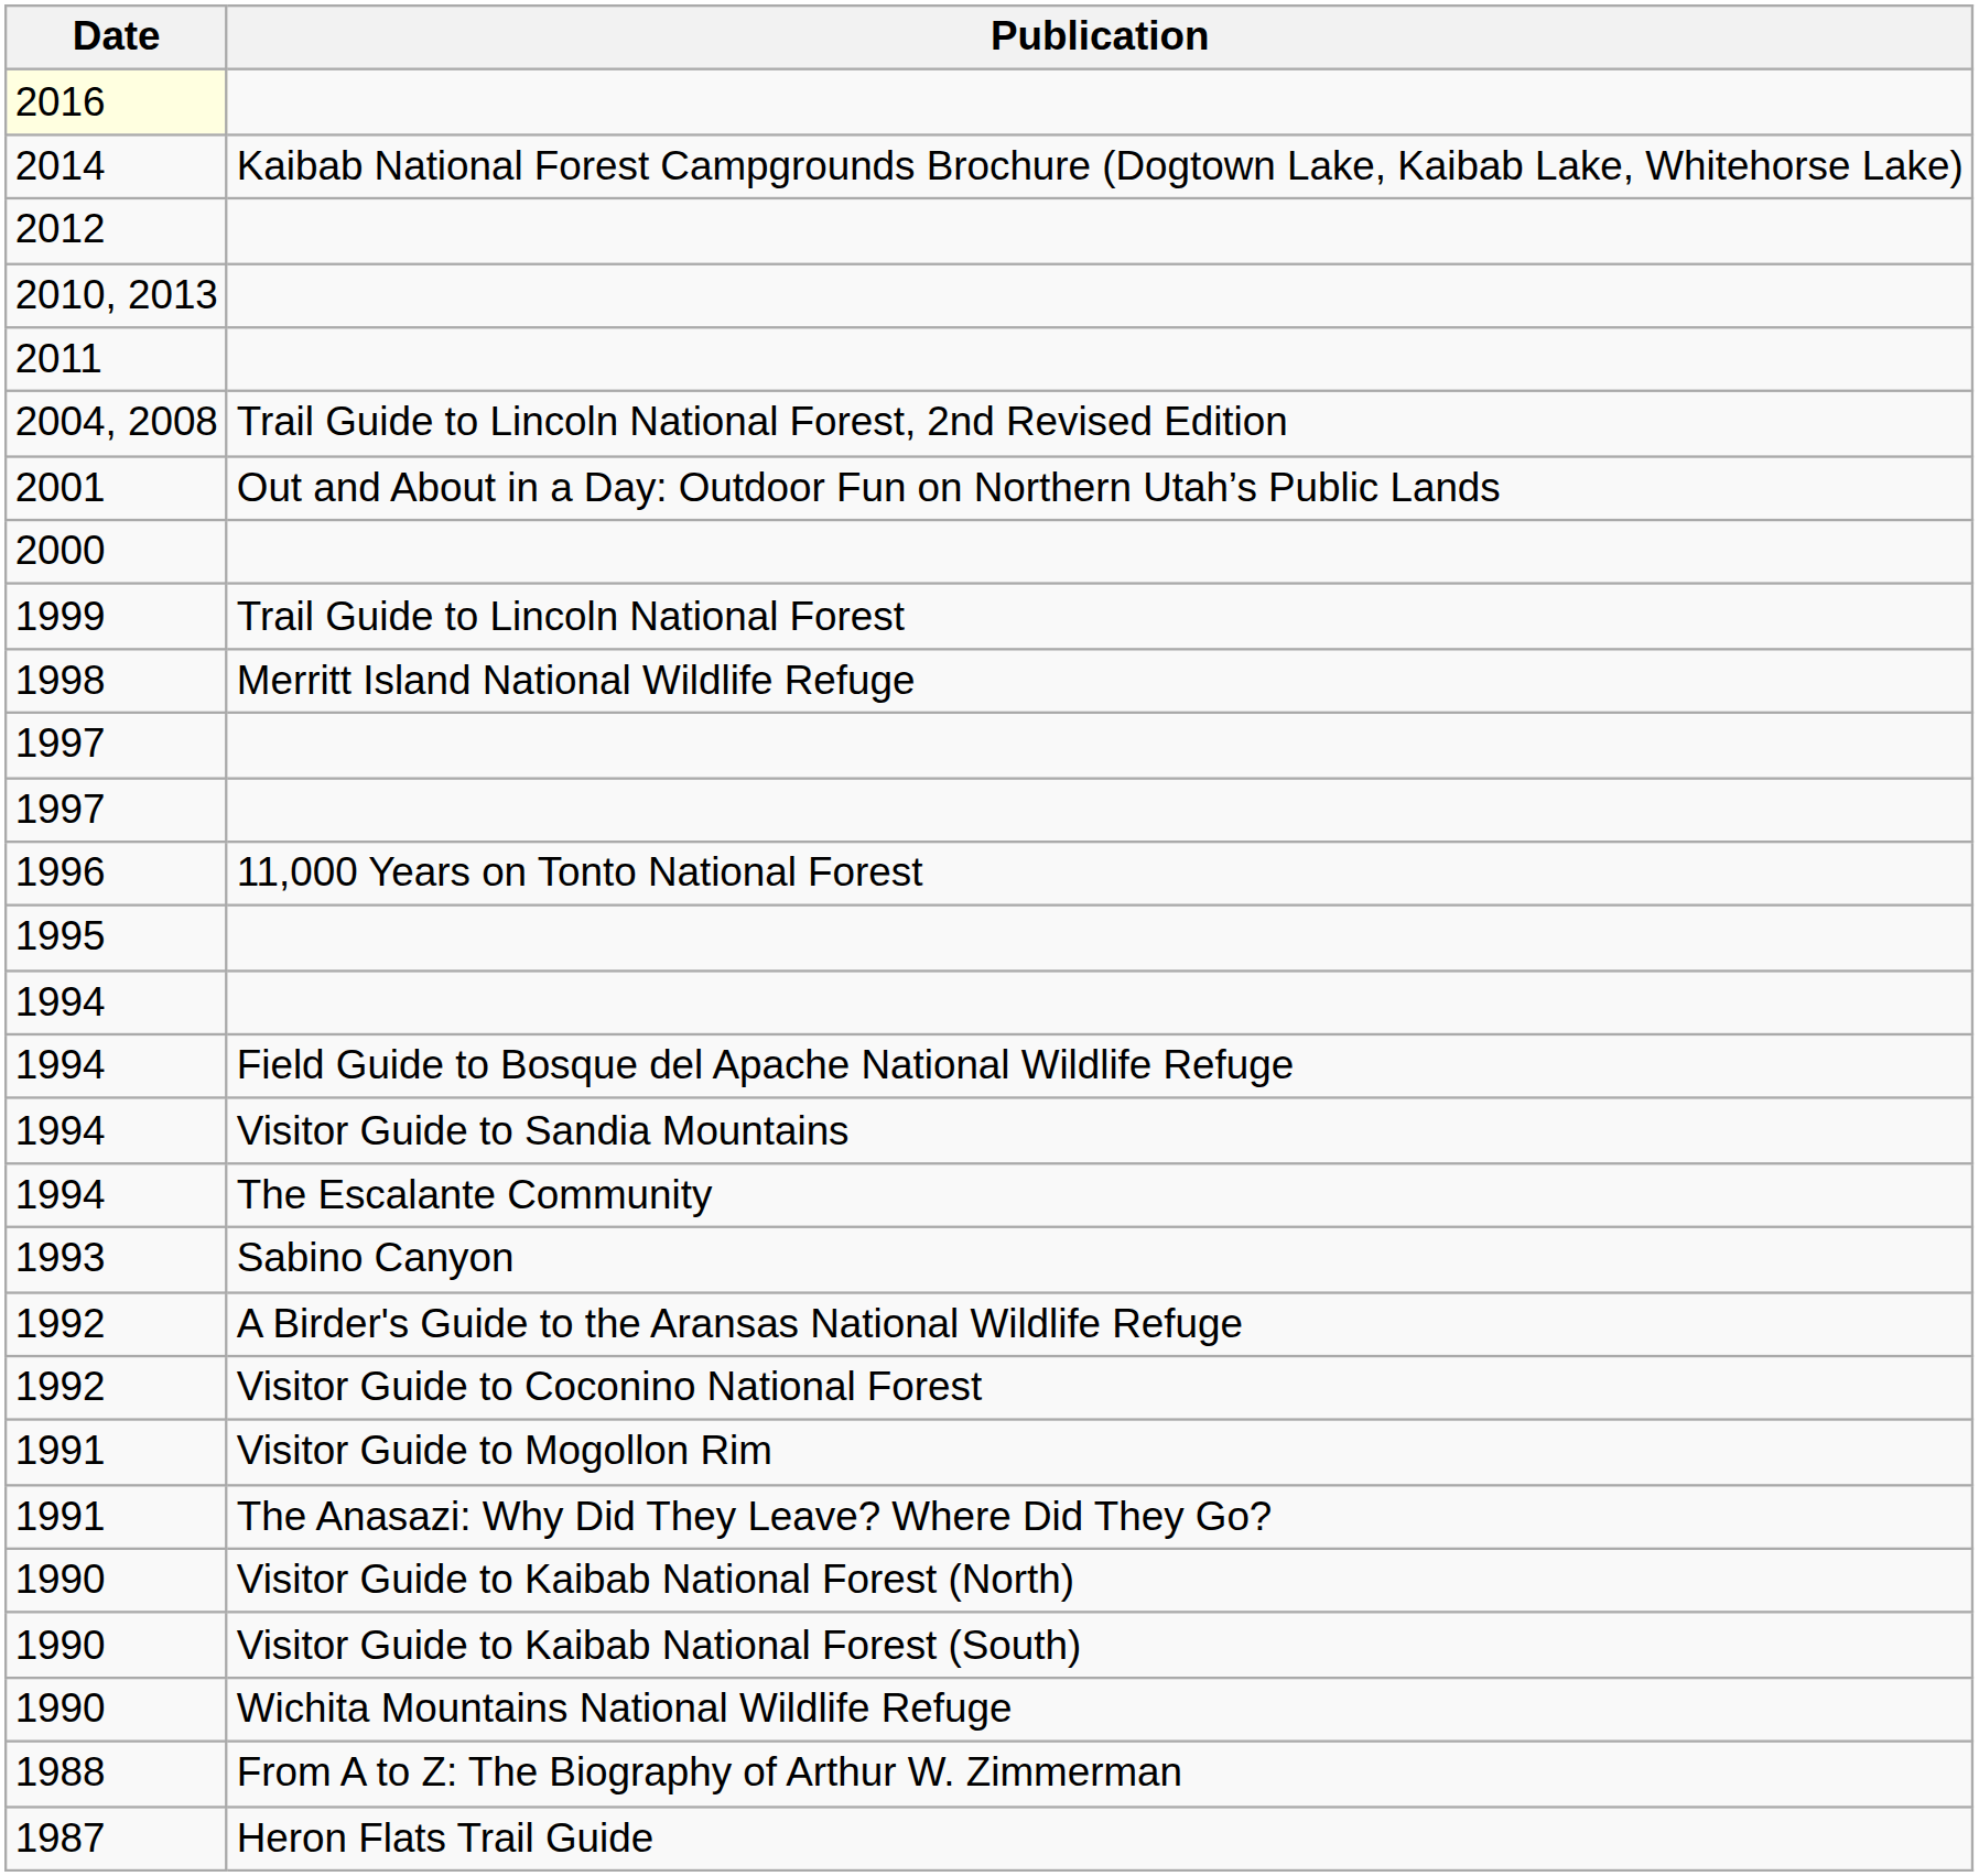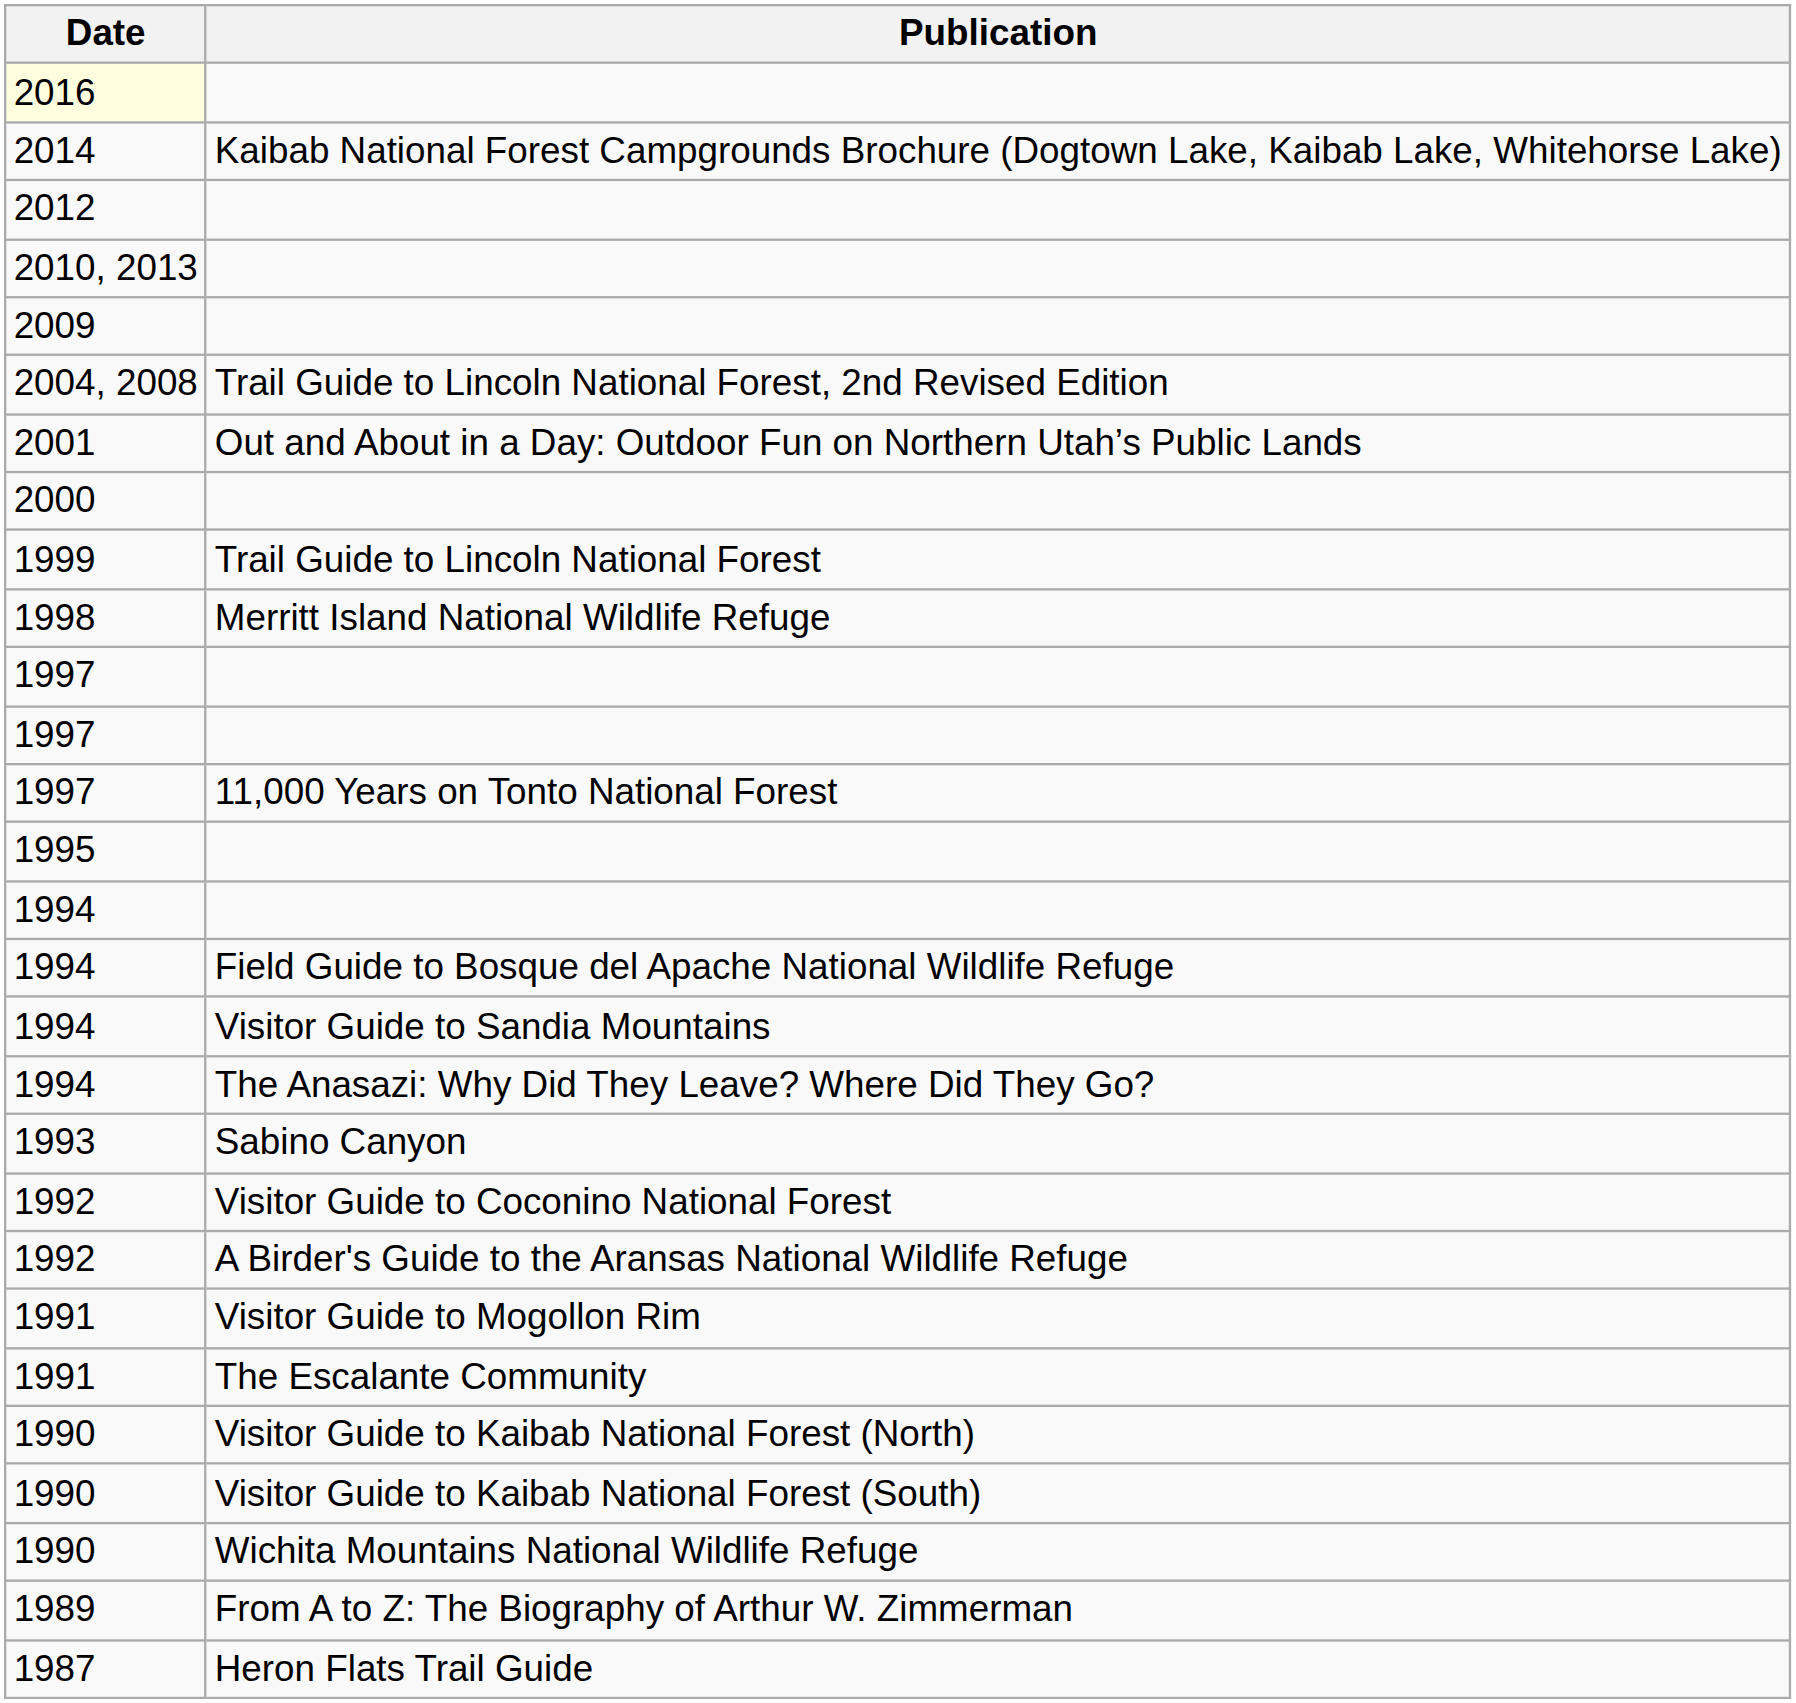row 6 | Date: 2011 -> 2009
row 14 | Date: 1996 -> 1997
row 19 | Publication: The Escalante Community -> The Anasazi: Why Did They Leave? Where Did They Go?
row 21 | Publication: A Birder's Guide to the Aransas National Wildlife Refuge -> Visitor Guide to Coconino National Forest
row 22 | Publication: Visitor Guide to Coconino National Forest -> A Birder's Guide to the Aransas National Wildlife Refuge
row 24 | Publication: The Anasazi: Why Did They Leave? Where Did They Go? -> The Escalante Community
row 28 | Date: 1988 -> 1989
